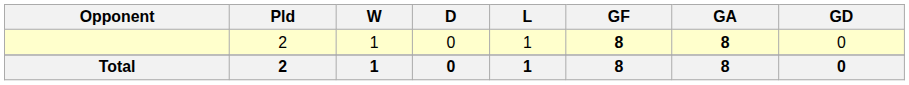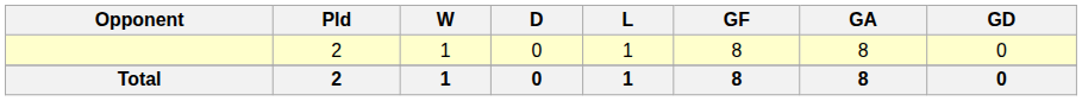row 2 | GF: bold -> normal
row 2 | GA: bold -> normal
